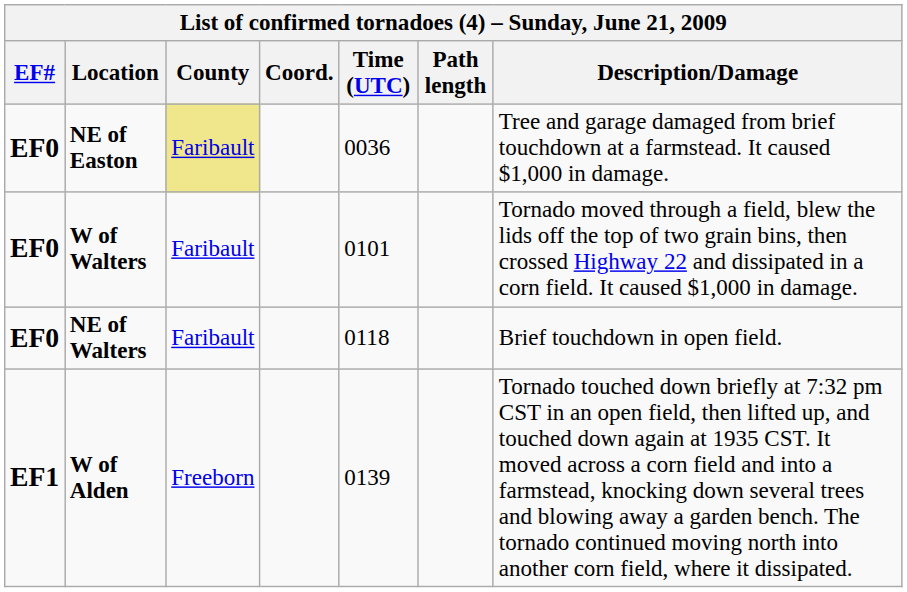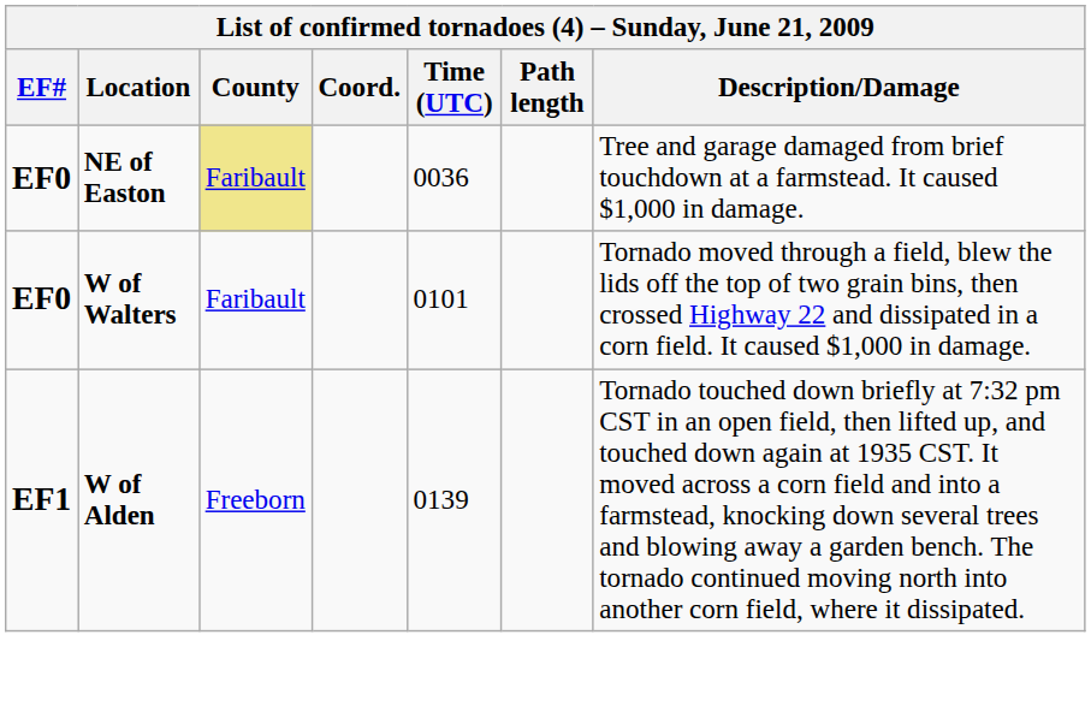- row: EF0 | NE of Walters | Faribault | 0118 | Brief touchdown in open field.
